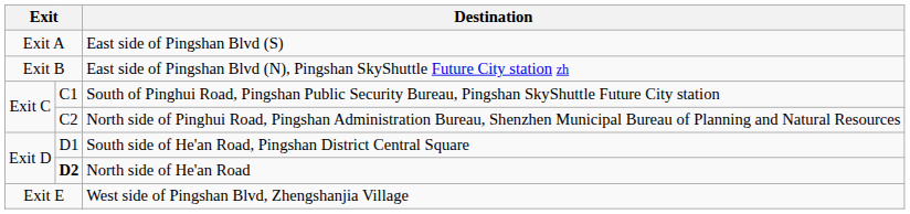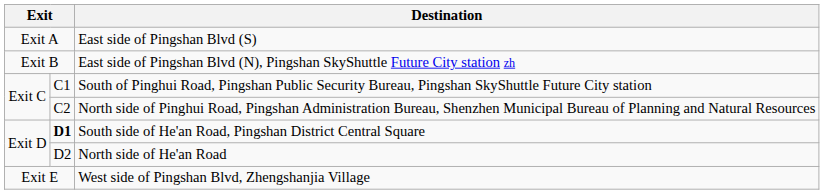South side of He'an Road, Pingshan District Central Square | column 2: normal -> bold
North side of He'an Road | column 2: bold -> normal
